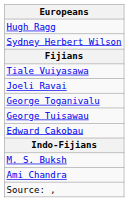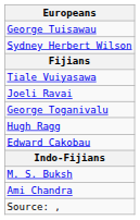row 2 | column 1: Hugh Ragg -> George Tuisawau
row 8 | column 1: George Tuisawau -> Hugh Ragg
